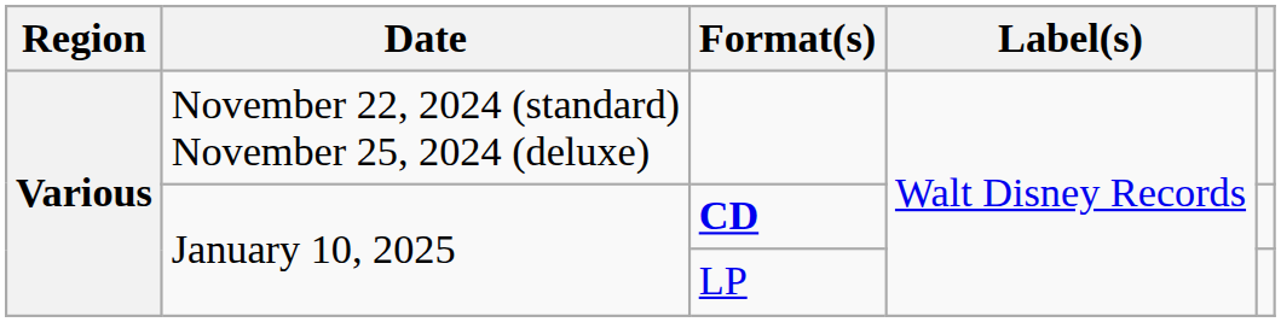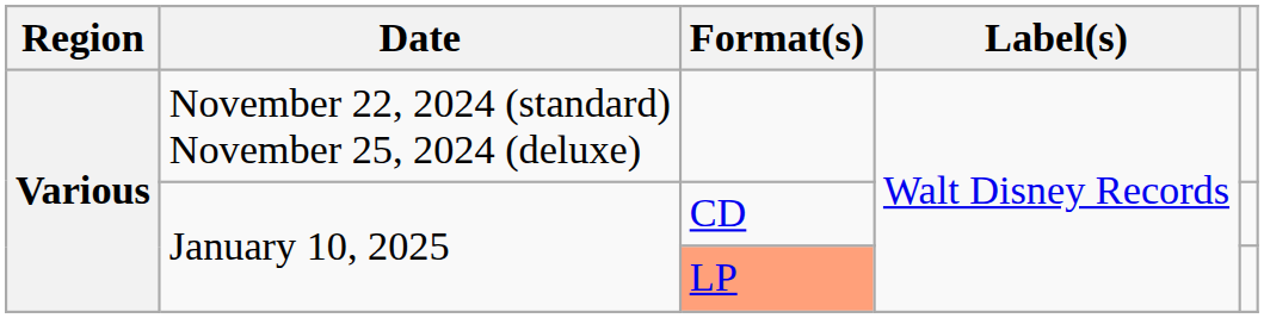CD | Format(s): bold -> normal
LP | Format(s): no background -> lightsalmon background
